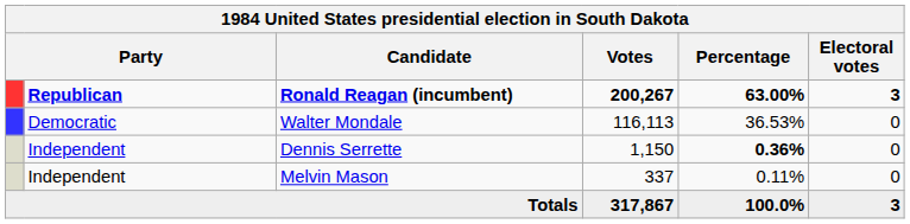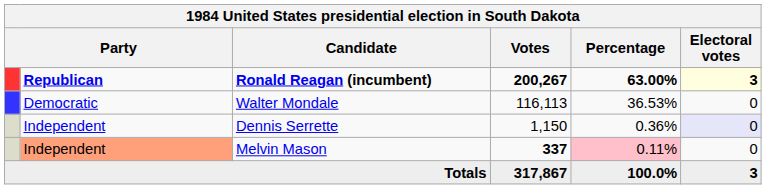Ronald Reagan (incumbent) | Electoral votes: no background -> lightyellow background
Dennis Serrette | Percentage: bold -> normal
Dennis Serrette | Electoral votes: no background -> lavender background
Melvin Mason | column 2: no background -> lightsalmon background
Melvin Mason | Votes: normal -> bold
Melvin Mason | Percentage: no background -> pink background
